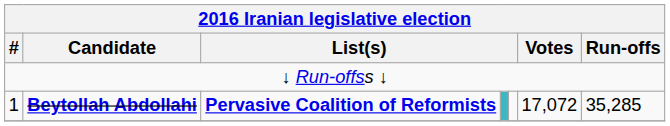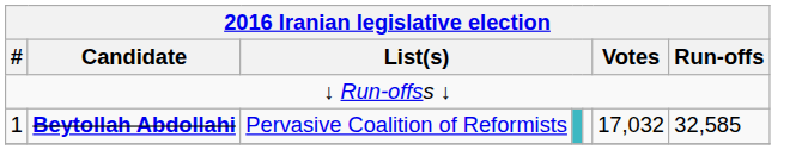1 | column 3: bold -> normal
1 | Votes: 17,072 -> 17,032
1 | Run-offs: 35,285 -> 32,585
